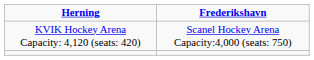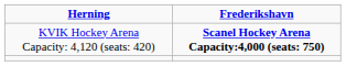KVIK Hockey Arena Capacity: 4,120 (seats: 420) | Frederikshavn: normal -> bold
